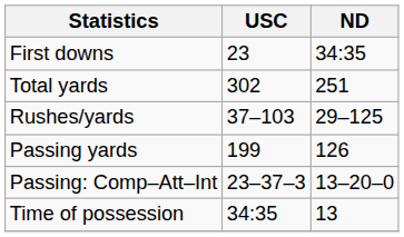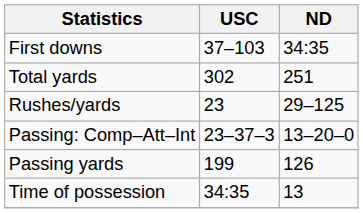First downs | USC: 23 -> 37–103
Rushes/yards | USC: 37–103 -> 23
rows swapped: Passing yards <-> Passing: Comp–Att–Int
